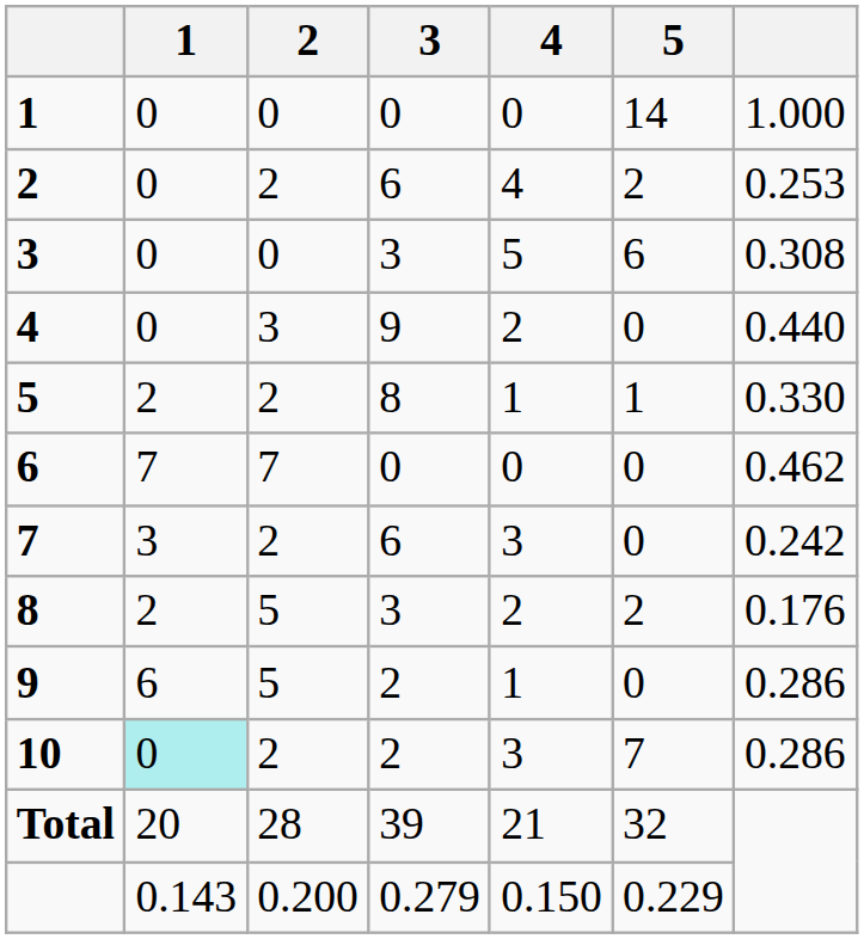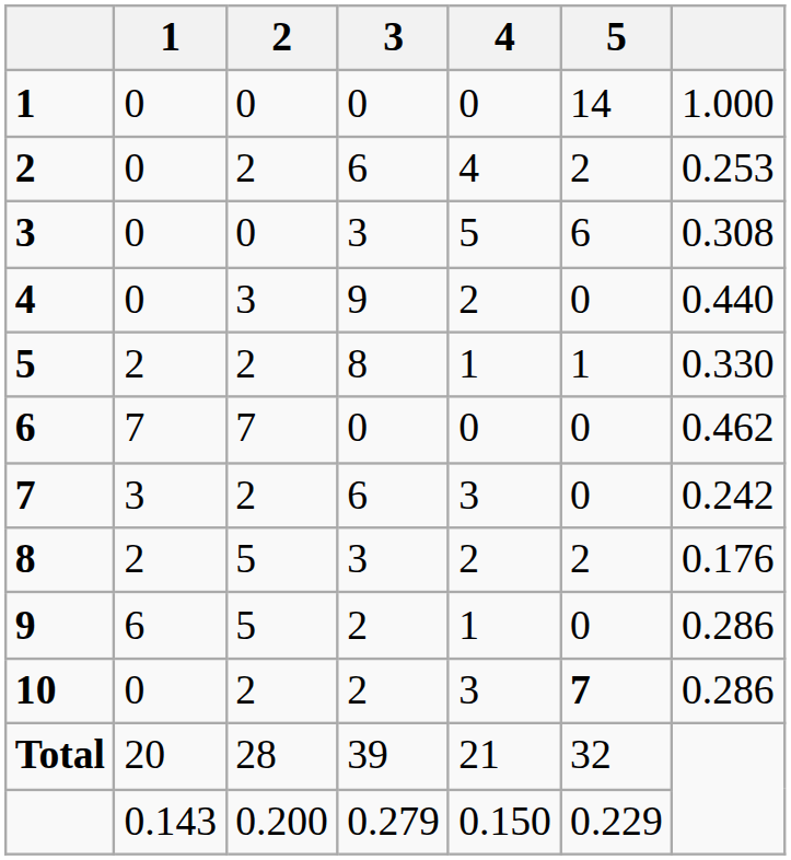10 | 1: paleturquoise background -> no background
10 | 5: normal -> bold
